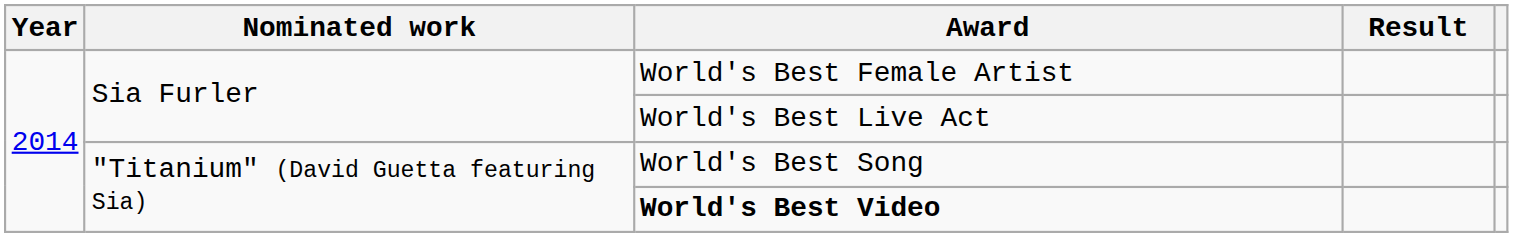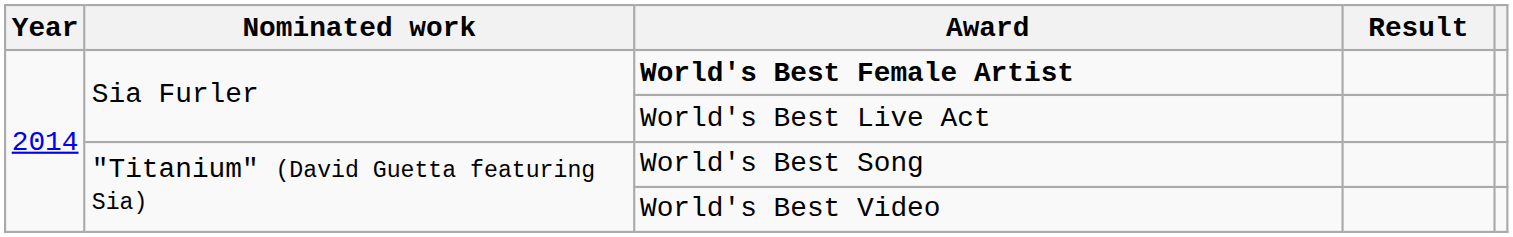World's Best Female Artist | Award: normal -> bold
World's Best Video | Award: bold -> normal
